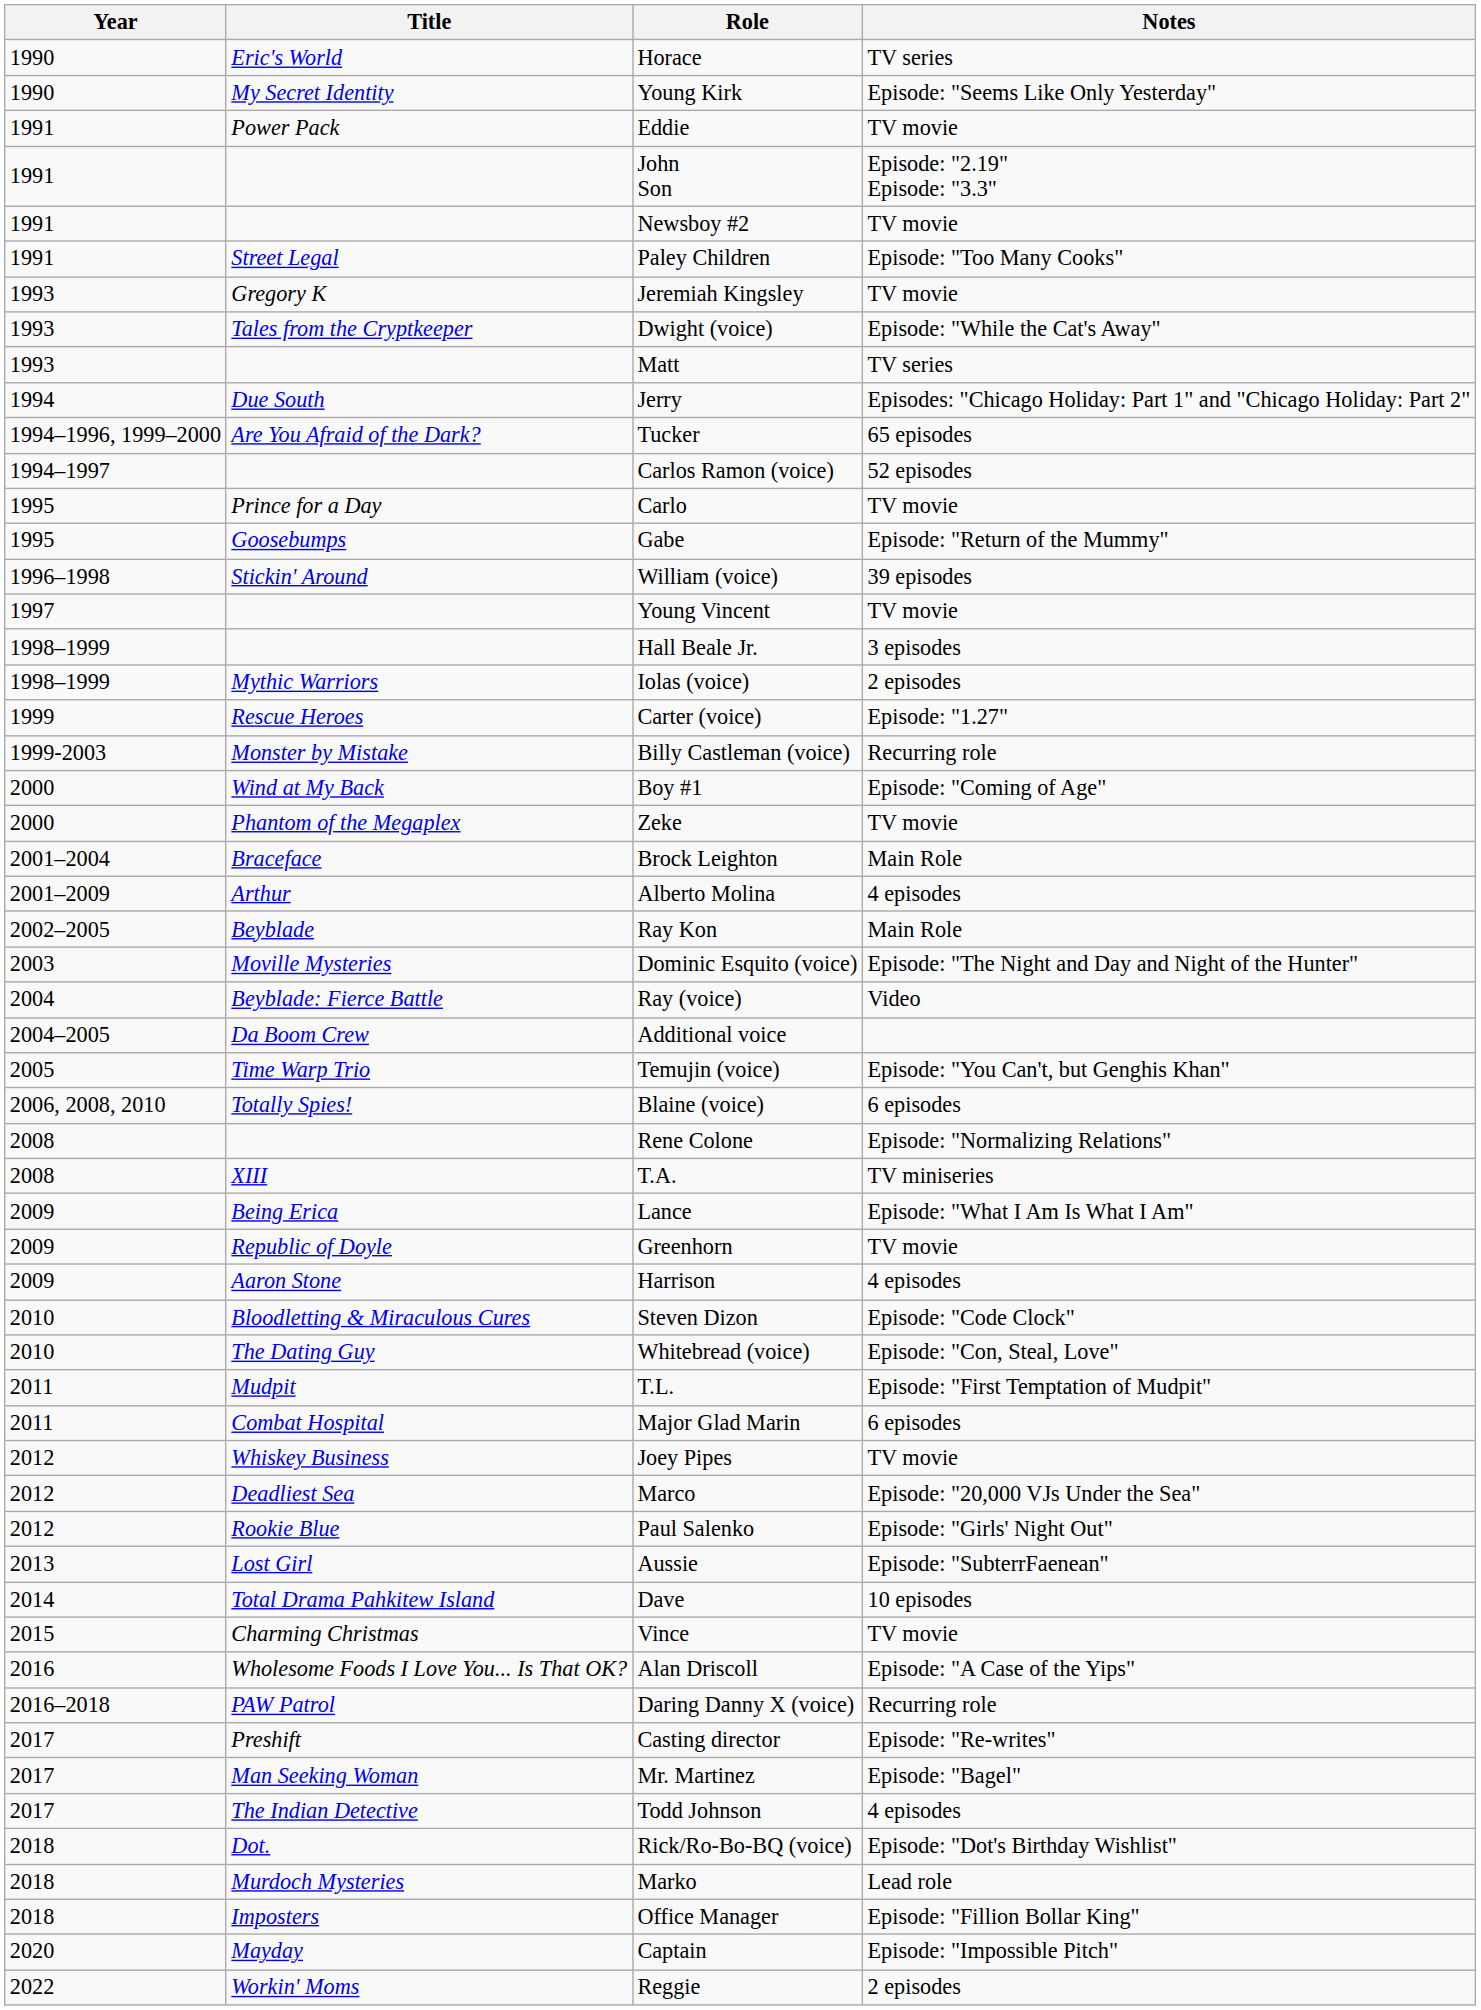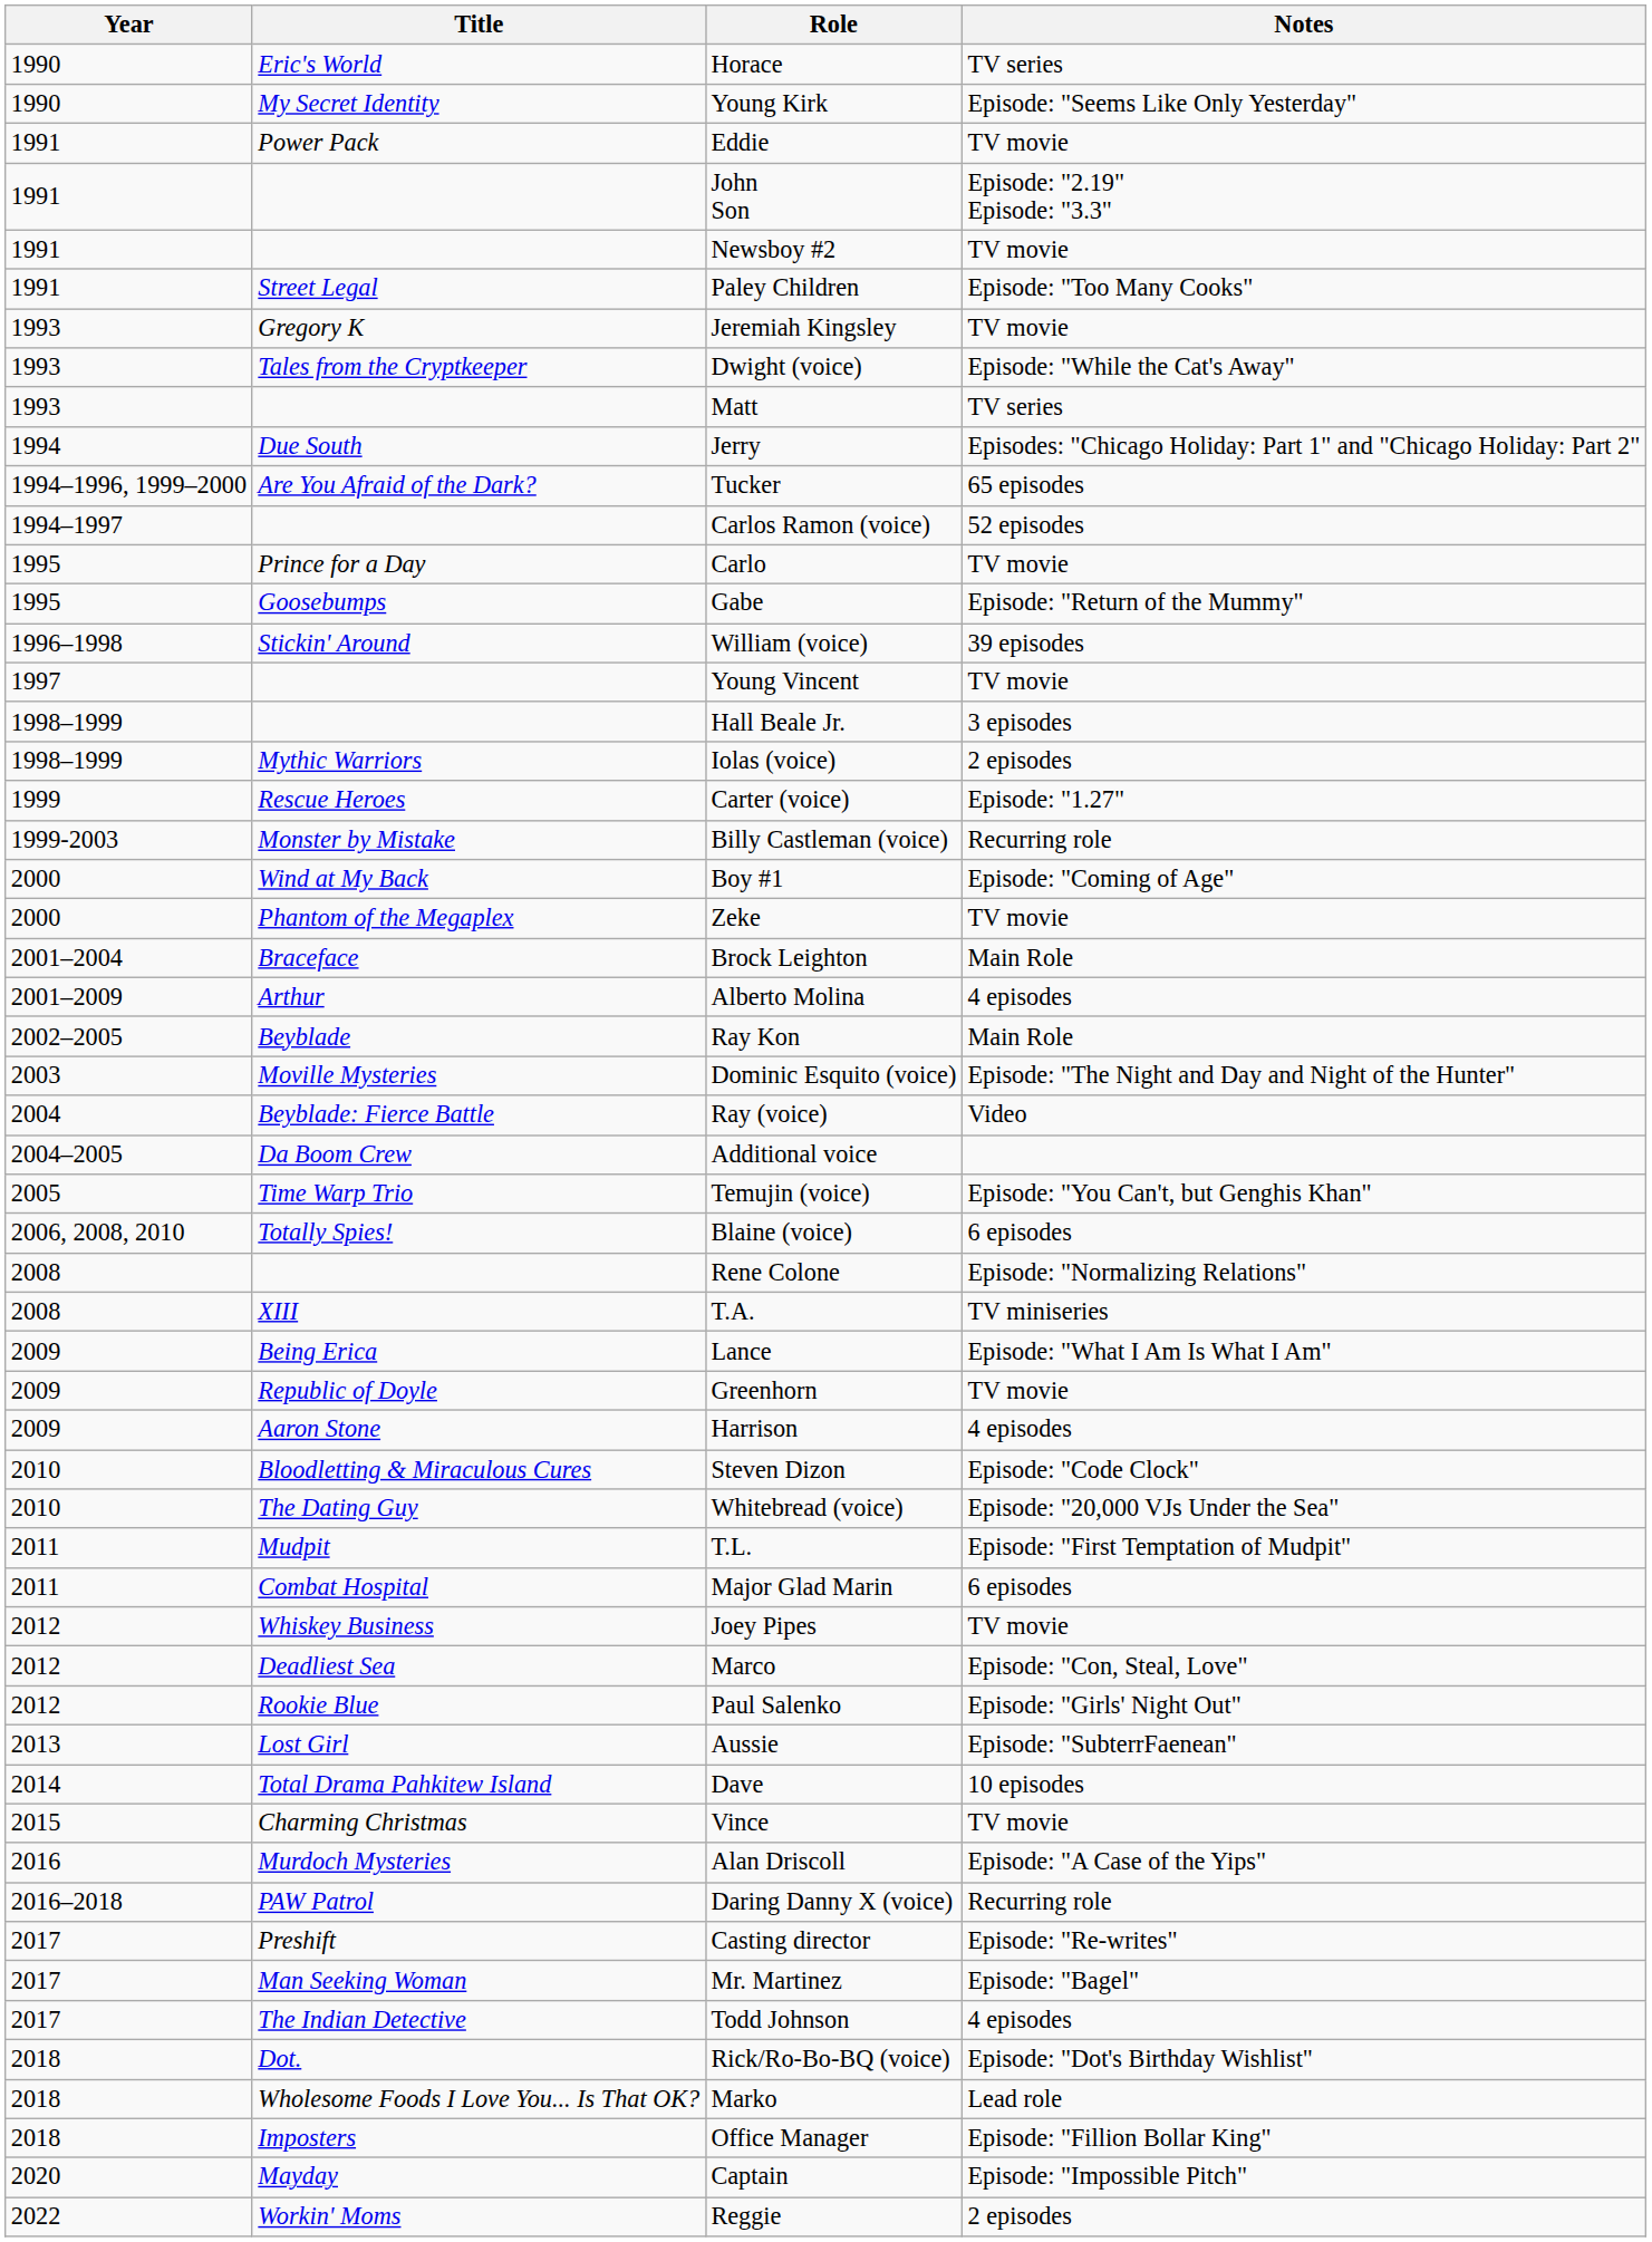Whitebread (voice) | Notes: Episode: "Con, Steal, Love" -> Episode: "20,000 VJs Under the Sea"
Marco | Notes: Episode: "20,000 VJs Under the Sea" -> Episode: "Con, Steal, Love"
Alan Driscoll | Title: Wholesome Foods I Love You... Is That OK? -> Murdoch Mysteries
Marko | Title: Murdoch Mysteries -> Wholesome Foods I Love You... Is That OK?
